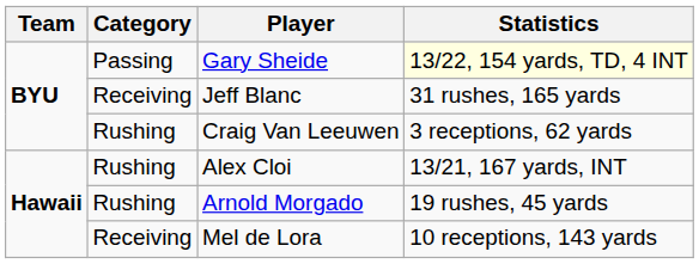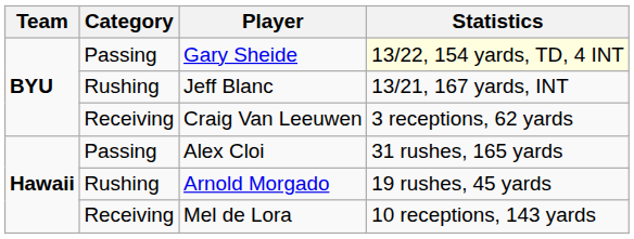Jeff Blanc | Category: Receiving -> Rushing
Jeff Blanc | Statistics: 31 rushes, 165 yards -> 13/21, 167 yards, INT
Craig Van Leeuwen | Category: Rushing -> Receiving
Alex Cloi | Category: Rushing -> Passing
Alex Cloi | Statistics: 13/21, 167 yards, INT -> 31 rushes, 165 yards
